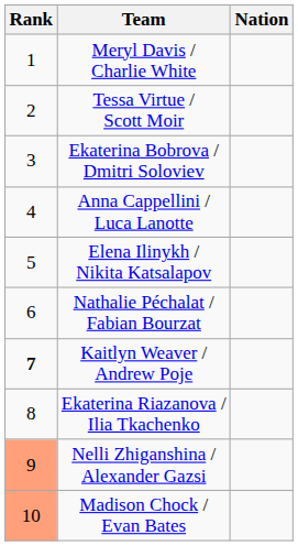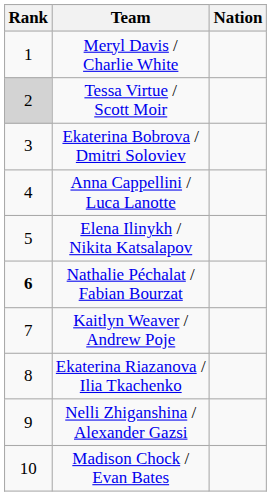Tessa Virtue / Scott Moir | Rank: no background -> lightgrey background
Nathalie Péchalat / Fabian Bourzat | Rank: normal -> bold
Kaitlyn Weaver / Andrew Poje | Rank: bold -> normal
Nelli Zhiganshina / Alexander Gazsi | Rank: lightsalmon background -> no background
Madison Chock / Evan Bates | Rank: lightsalmon background -> no background
